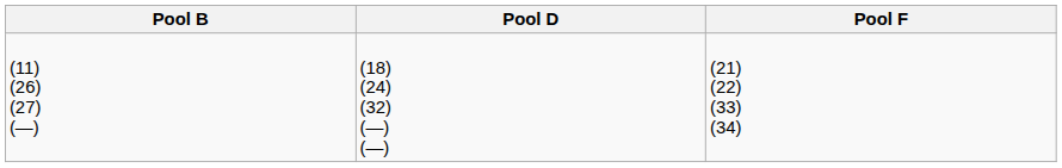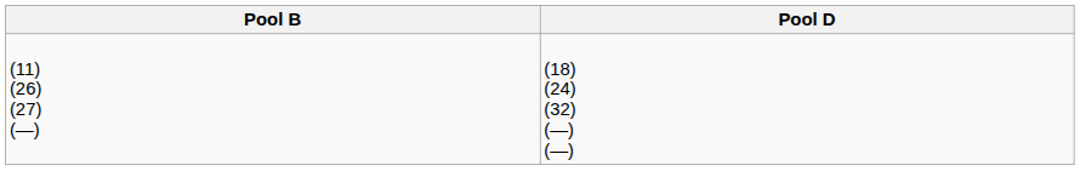- column: Pool F | (21) (22) (33) (34)
